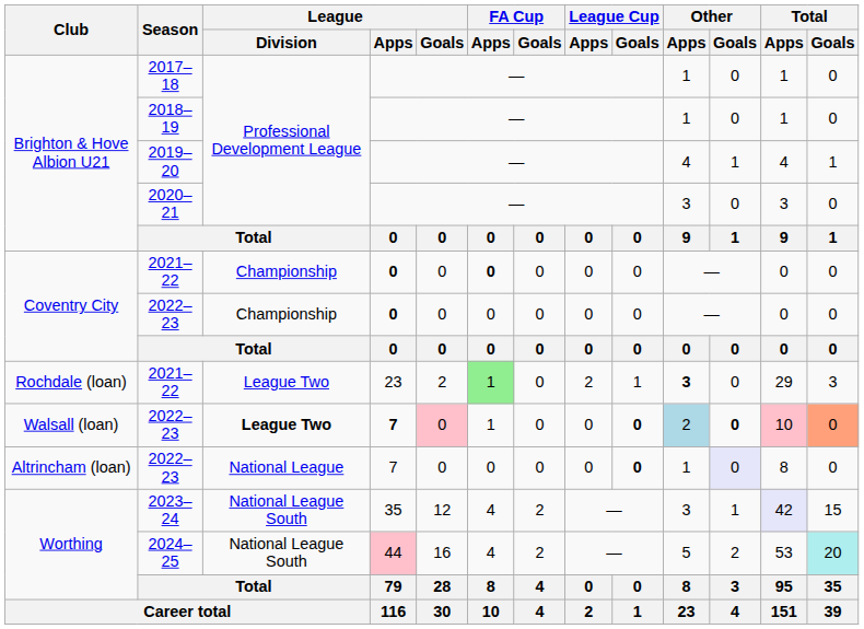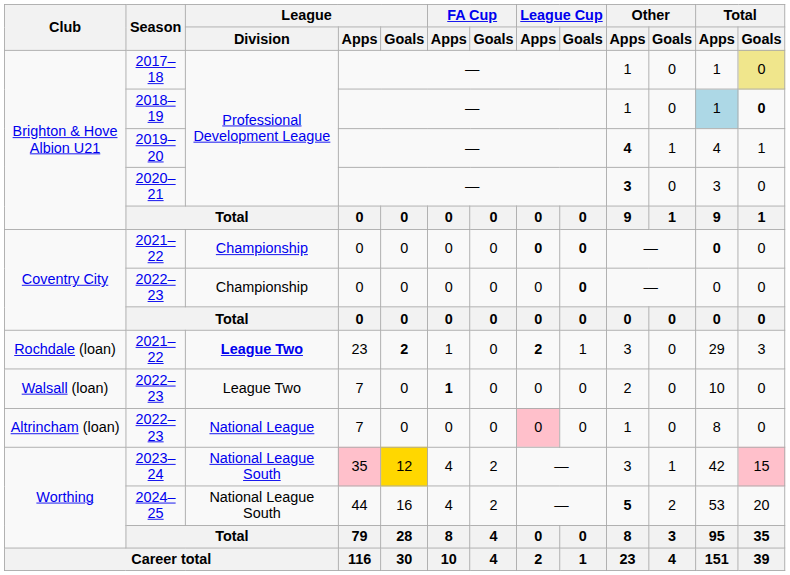2017–18 | Total / Goals: no background -> khaki background
2018–19 | Total / Apps: no background -> lightblue background
2018–19 | Total / Goals: normal -> bold
2019–20 | Other / Apps: normal -> bold
2020–21 | Other / Apps: normal -> bold
Coventry City / 2021–22 | League / Apps: bold -> normal
Coventry City / 2021–22 | FA Cup / Apps: bold -> normal
Coventry City / 2021–22 | League Cup / Apps: normal -> bold
Coventry City / 2021–22 | League Cup / Goals: normal -> bold
Coventry City / 2021–22 | Total / Apps: normal -> bold
Coventry City / 2022–23 | League / Apps: bold -> normal
Coventry City / 2022–23 | League Cup / Goals: normal -> bold
Rochdale (loan) / 2021–22 | League / Division: normal -> bold
Rochdale (loan) / 2021–22 | League / Goals: normal -> bold
Rochdale (loan) / 2021–22 | FA Cup / Apps: lightgreen background -> no background
Rochdale (loan) / 2021–22 | League Cup / Apps: normal -> bold
Rochdale (loan) / 2021–22 | Other / Apps: bold -> normal
Walsall (loan) / 2022–23 | League / Division: bold -> normal
Walsall (loan) / 2022–23 | League / Apps: bold -> normal
Walsall (loan) / 2022–23 | League / Goals: pink background -> no background
Walsall (loan) / 2022–23 | FA Cup / Apps: normal -> bold
Walsall (loan) / 2022–23 | League Cup / Goals: bold -> normal
Walsall (loan) / 2022–23 | Other / Apps: lightblue background -> no background
Walsall (loan) / 2022–23 | Other / Goals: bold -> normal
Walsall (loan) / 2022–23 | Total / Apps: pink background -> no background
Walsall (loan) / 2022–23 | Total / Goals: lightsalmon background -> no background
Altrincham (loan) / 2022–23 | League Cup / Apps: no background -> pink background
Altrincham (loan) / 2022–23 | League Cup / Goals: bold -> normal
Altrincham (loan) / 2022–23 | Other / Goals: lavender background -> no background
2023–24 | League / Apps: no background -> pink background
2023–24 | League / Goals: no background -> gold background
2023–24 | Total / Apps: lavender background -> no background
2023–24 | Total / Goals: no background -> pink background
2024–25 | League / Apps: pink background -> no background
2024–25 | Other / Apps: normal -> bold
2024–25 | Total / Goals: paleturquoise background -> no background
